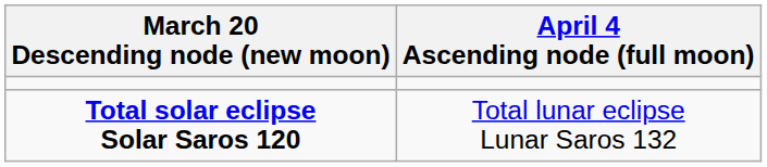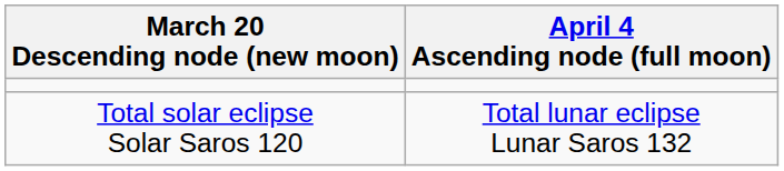row 3 | March 20 Descending node (new moon): bold -> normal
